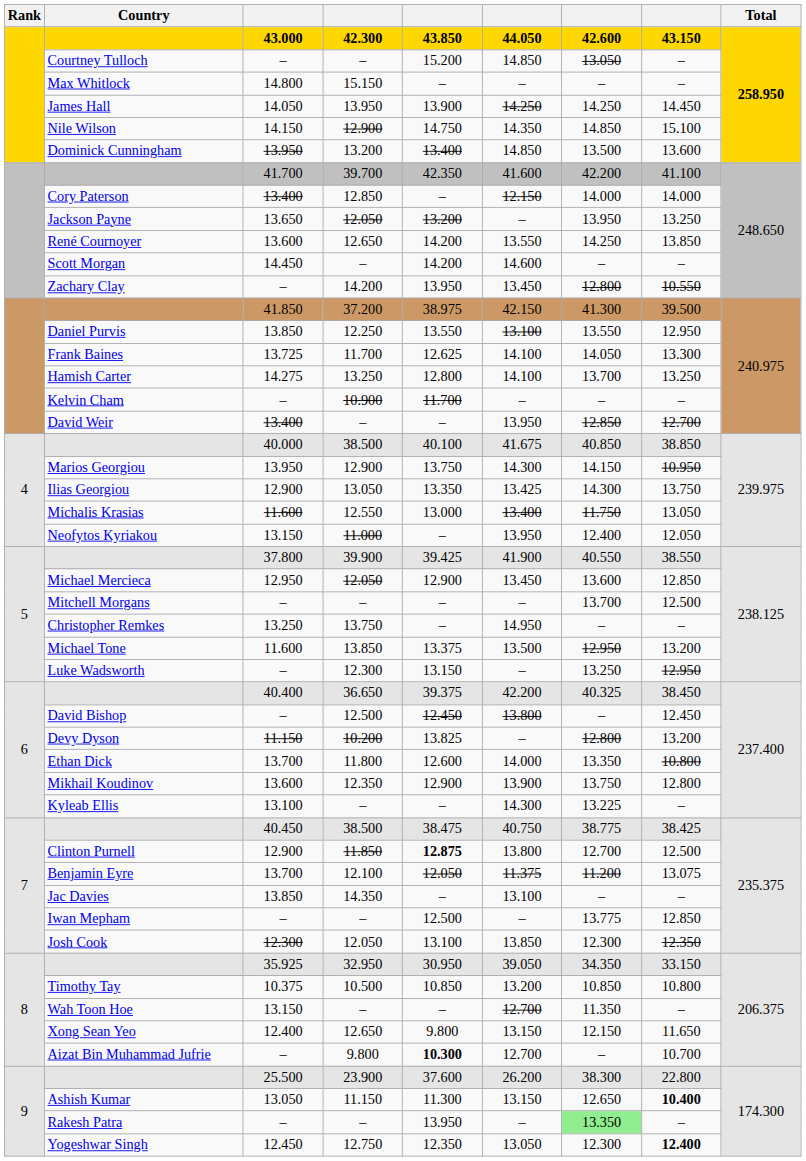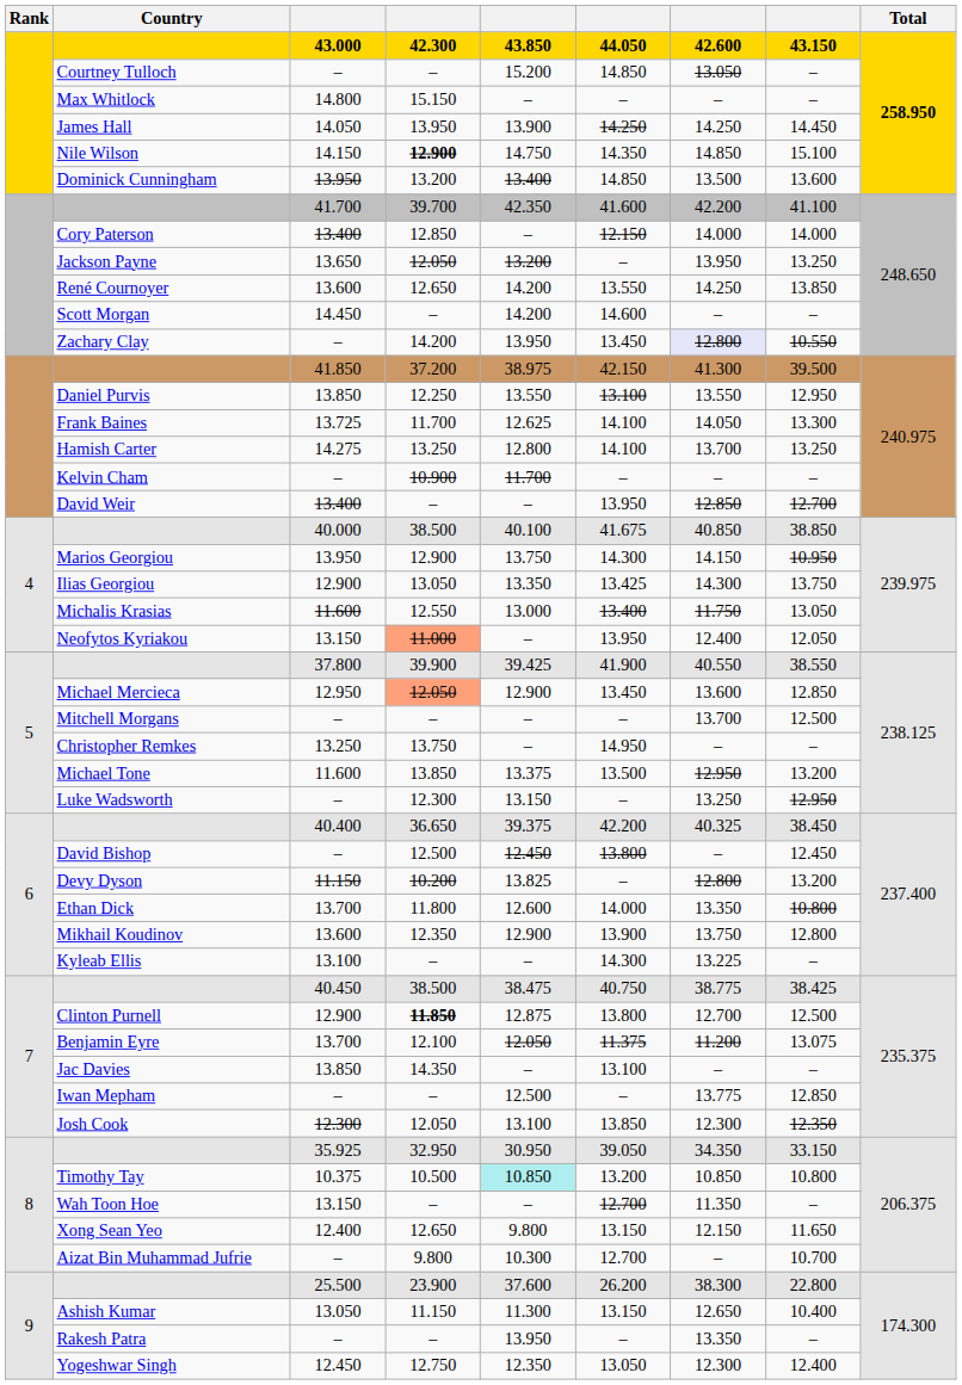Nile Wilson | column 4: normal -> bold
Zachary Clay | column 7: no background -> lavender background
Neofytos Kyriakou | column 4: no background -> lightsalmon background
Michael Mercieca | column 4: no background -> lightsalmon background
Clinton Purnell | column 4: normal -> bold
Clinton Purnell | column 5: bold -> normal
Timothy Tay | column 5: no background -> paleturquoise background
Aizat Bin Muhammad Jufrie | column 5: bold -> normal
Ashish Kumar | column 8: bold -> normal
Rakesh Patra | column 7: lightgreen background -> no background
Yogeshwar Singh | column 8: bold -> normal
